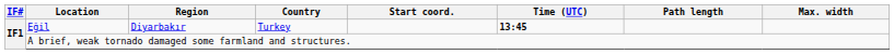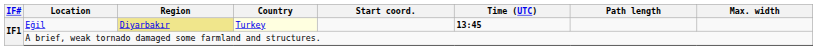Eğil | Region: no background -> khaki background
Eğil | Country: no background -> lightyellow background
